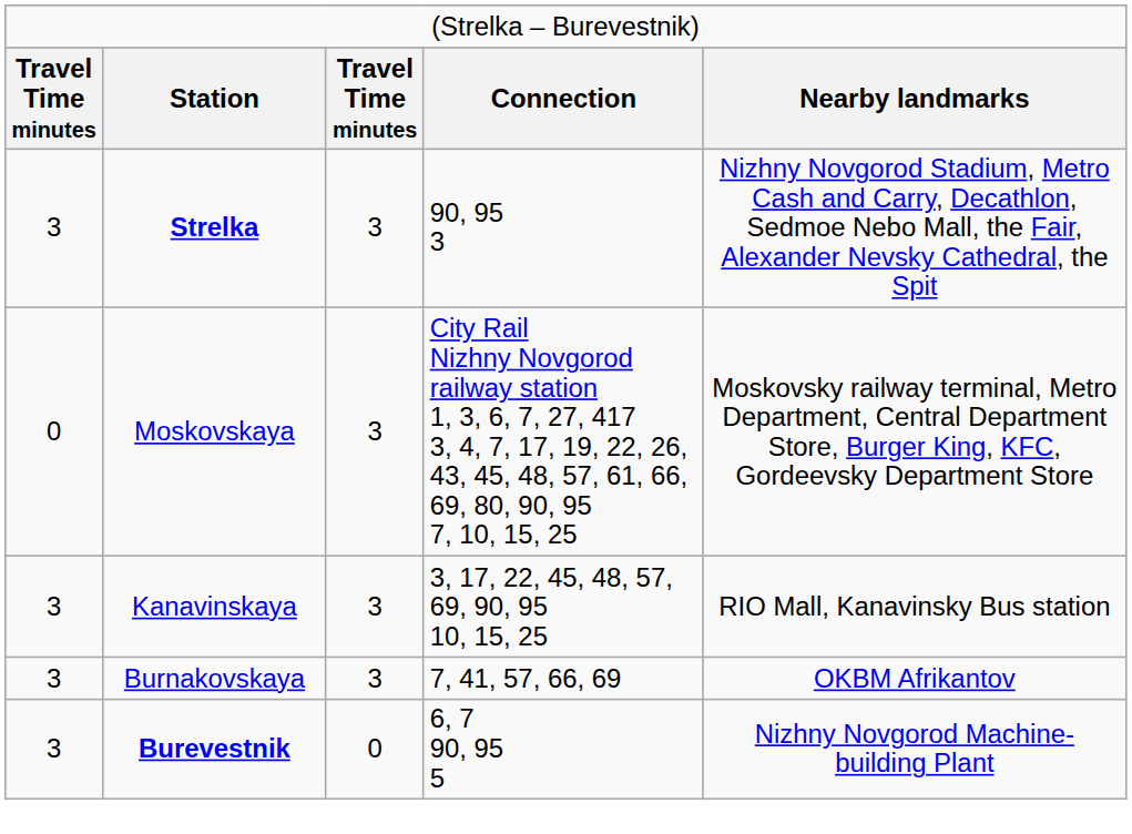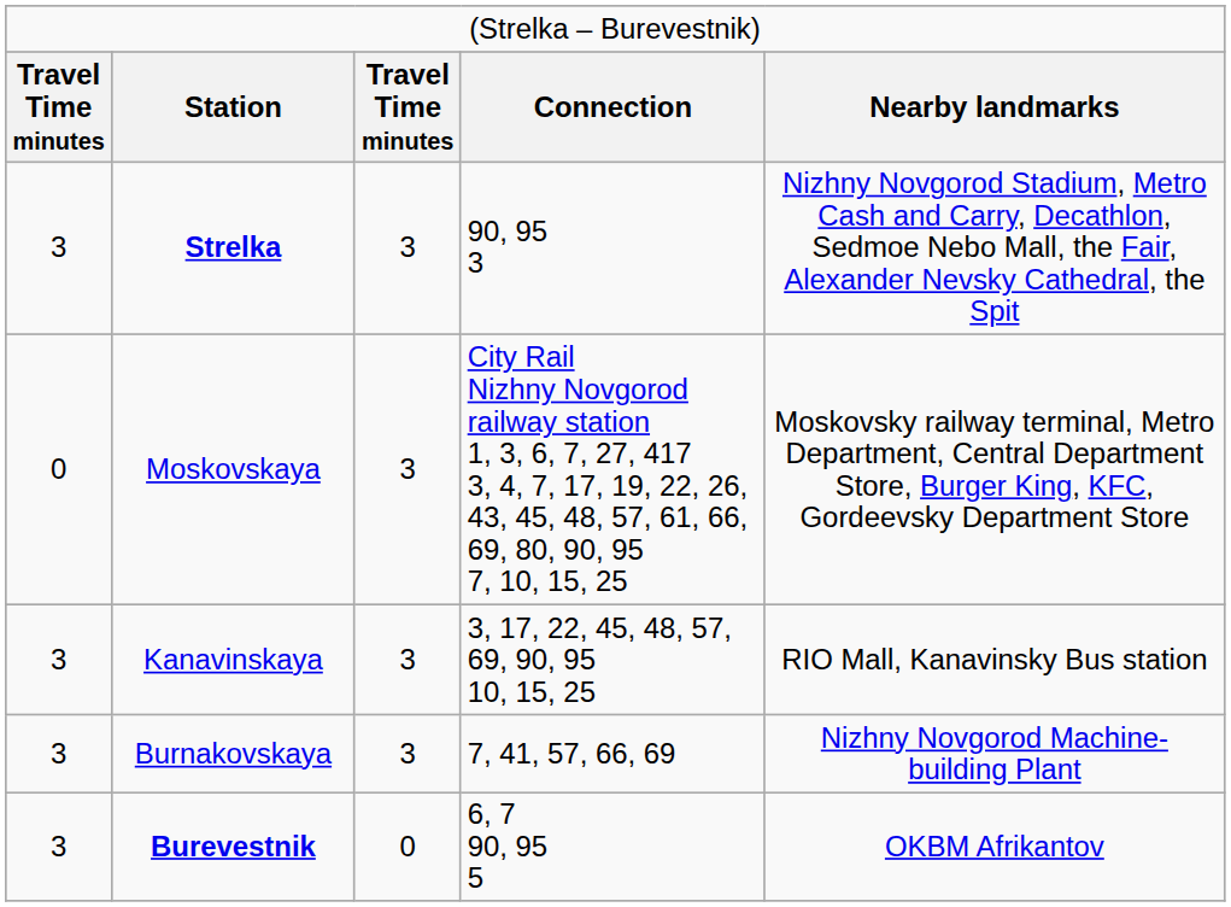Burnakovskaya | column 5: OKBM Afrikantov -> Nizhny Novgorod Machine-building Plant
Burevestnik | column 5: Nizhny Novgorod Machine-building Plant -> OKBM Afrikantov
